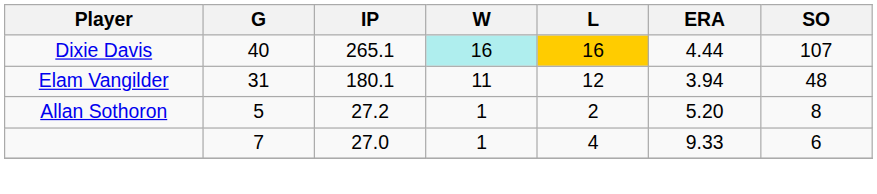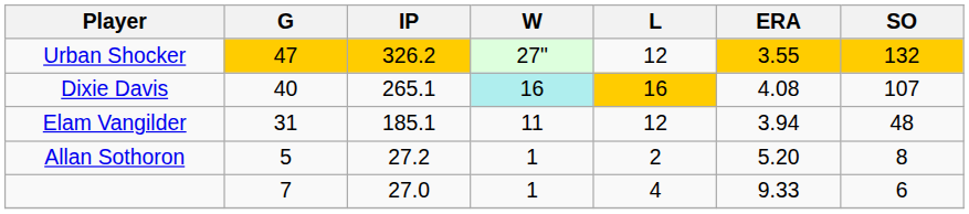+ row: Urban Shocker | 47 | 326.2 | 27" | 12 | 3.55 | 132
Dixie Davis | ERA: 4.44 -> 4.08
Elam Vangilder | IP: 180.1 -> 185.1
